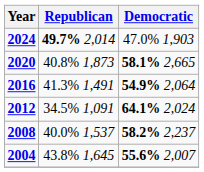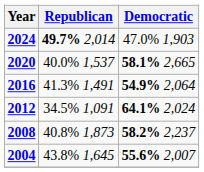2020 | Republican: 40.8% 1,873 -> 40.0% 1,537
2008 | Republican: 40.0% 1,537 -> 40.8% 1,873
